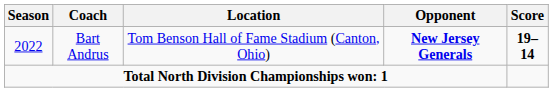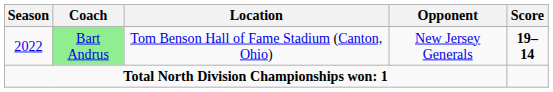2022 | Coach: no background -> lightgreen background
2022 | Opponent: bold -> normal
